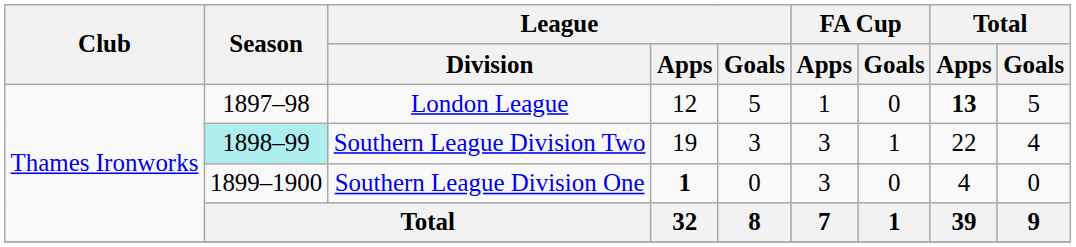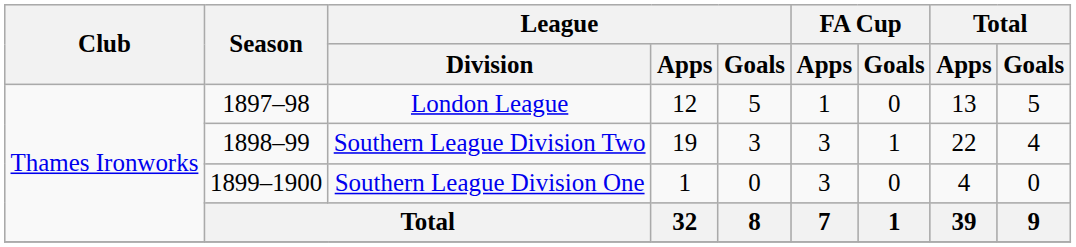London League | Total / Apps: bold -> normal
Southern League Division Two | Season: paleturquoise background -> no background
Southern League Division One | League / Apps: bold -> normal
